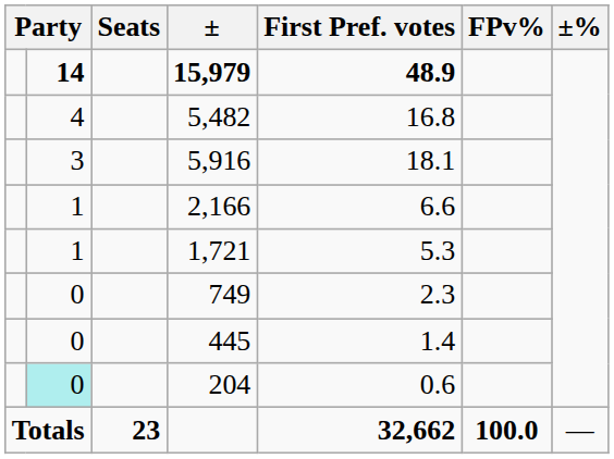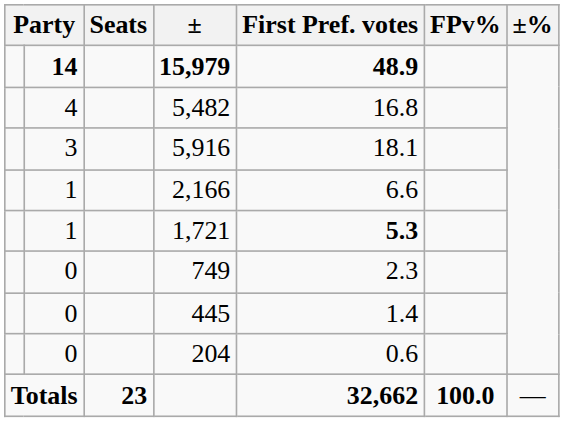1,721 | First Pref. votes: normal -> bold
204 | column 2: paleturquoise background -> no background
